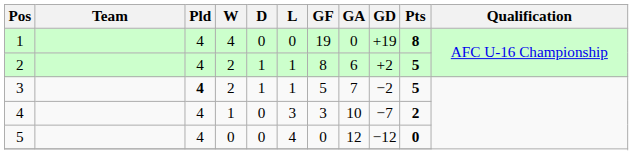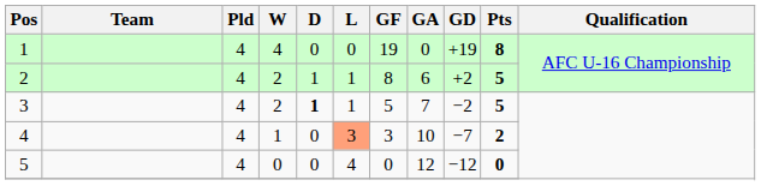row 4 | Pld: bold -> normal
row 4 | D: normal -> bold
row 5 | L: no background -> lightsalmon background
